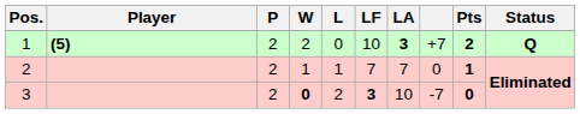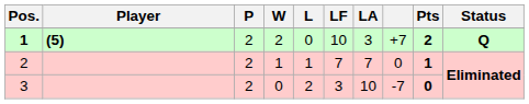row 2 | Pos.: normal -> bold
row 2 | LA: bold -> normal
row 4 | W: bold -> normal
row 4 | LF: bold -> normal
